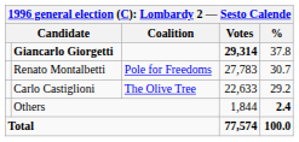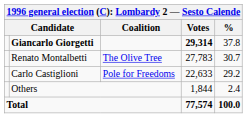Renato Montalbetti | Coalition: Pole for Freedoms -> The Olive Tree
Carlo Castiglioni | Coalition: The Olive Tree -> Pole for Freedoms
Others | %: bold -> normal
